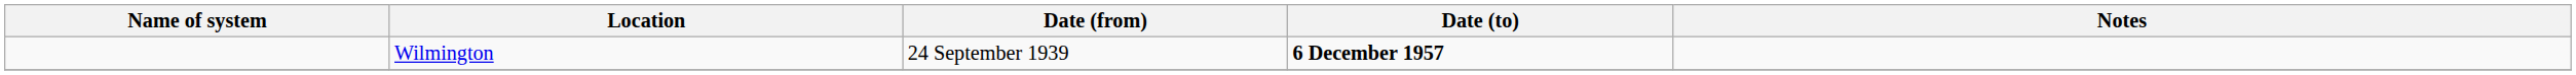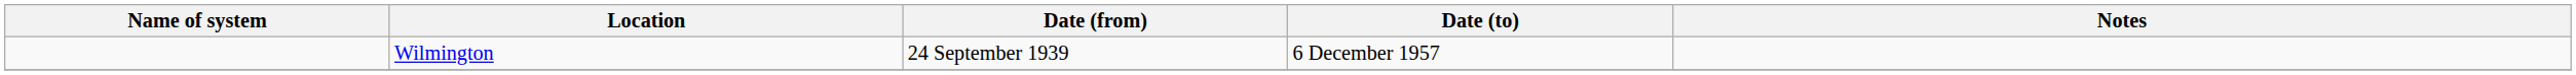Wilmington | Date (to): bold -> normal
